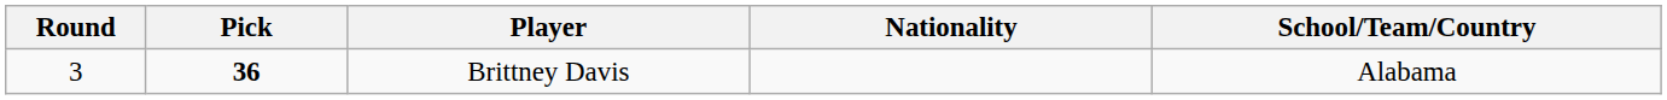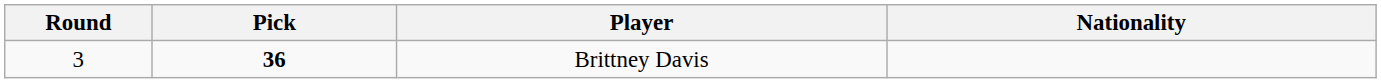- column: School/Team/Country | Alabama
